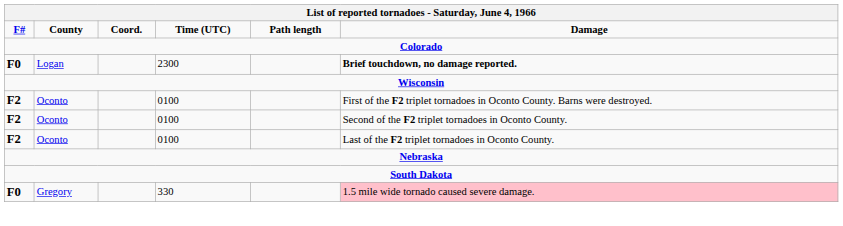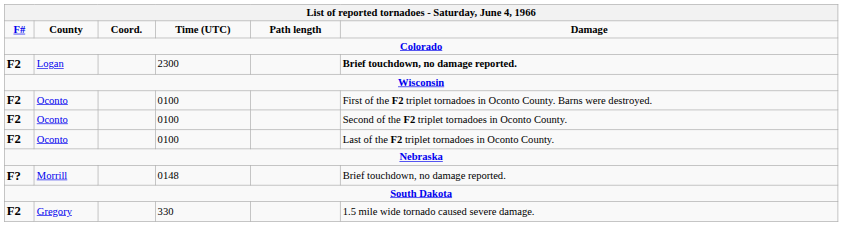Logan | F#: F0 -> F2
+ row: F? | Morrill | 0148 | Brief touchdown, no damage reported.
Gregory | F#: F0 -> F2
Gregory | Damage: pink background -> no background
